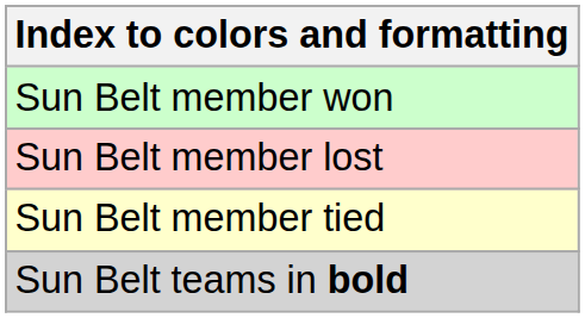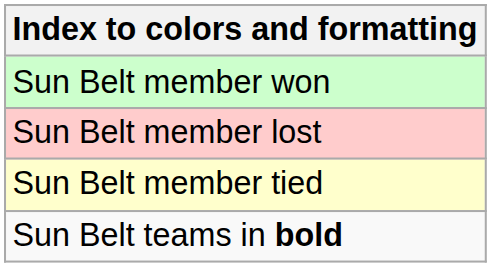row 5 | column 1: lightgrey background -> no background
